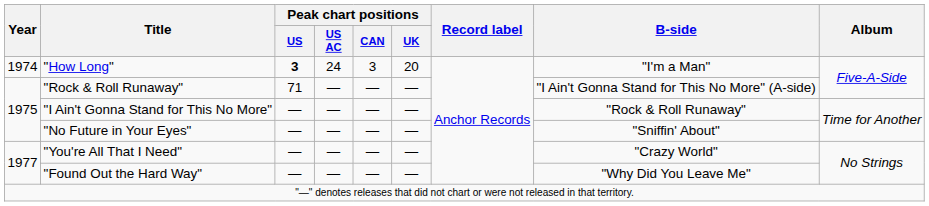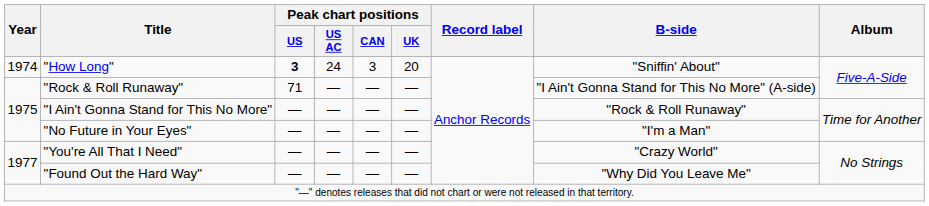"How Long" | B-side: "I'm a Man" -> "Sniffin' About"
"No Future in Your Eyes" | B-side: "Sniffin' About" -> "I'm a Man"
